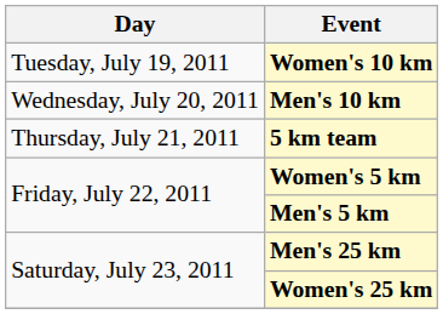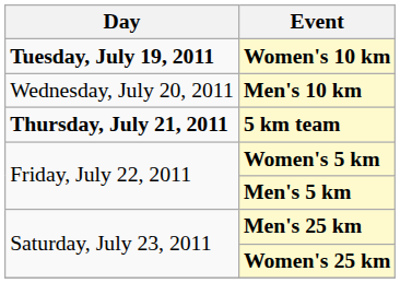Women's 10 km | Day: normal -> bold
5 km team | Day: normal -> bold
